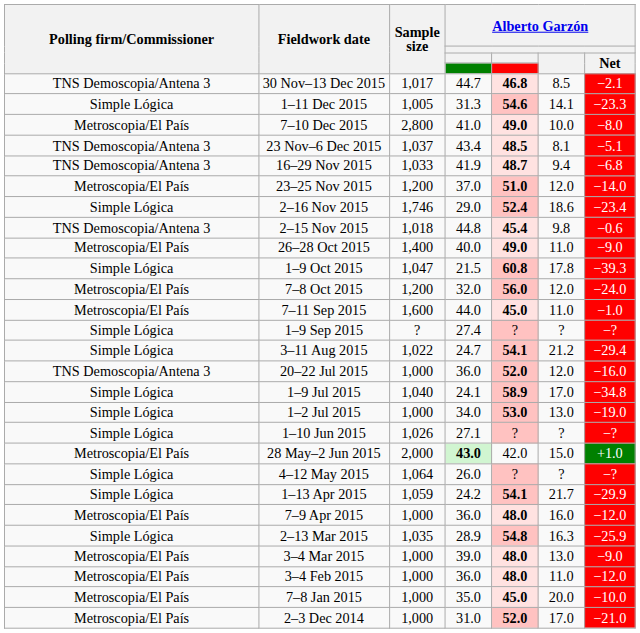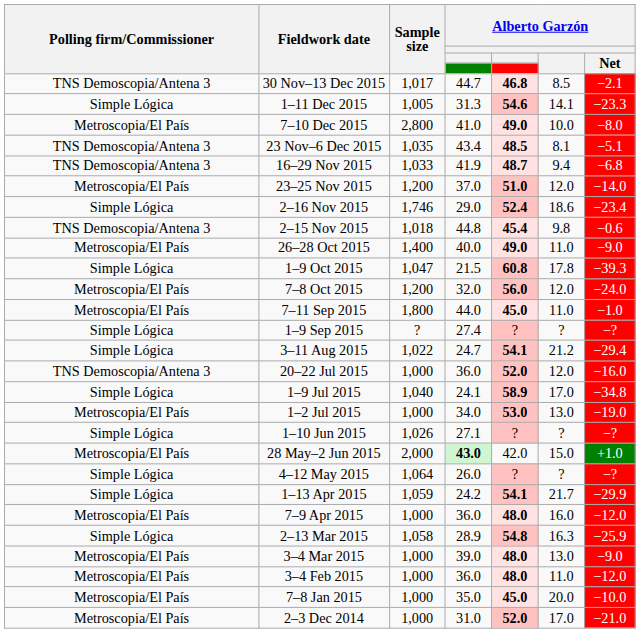23 Nov–6 Dec 2015 | Sample size: 1,037 -> 1,035
7–11 Sep 2015 | Sample size: 1,600 -> 1,800
1–2 Jul 2015 | Polling firm/Commissioner: Simple Lógica -> Metroscopia/El País
2–13 Mar 2015 | Sample size: 1,035 -> 1,058
